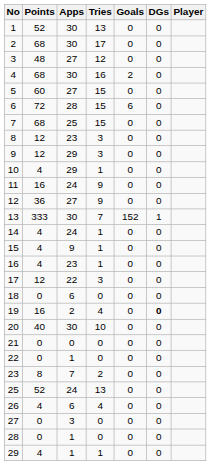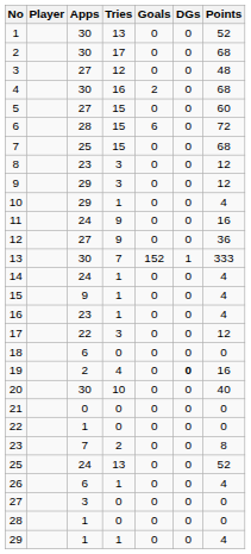columns swapped: Player <-> Points
26 | Tries: 4 -> 1
